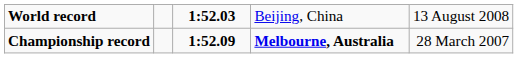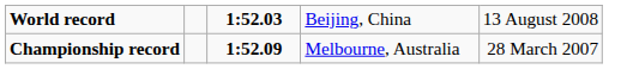Championship record | column 4: bold -> normal
